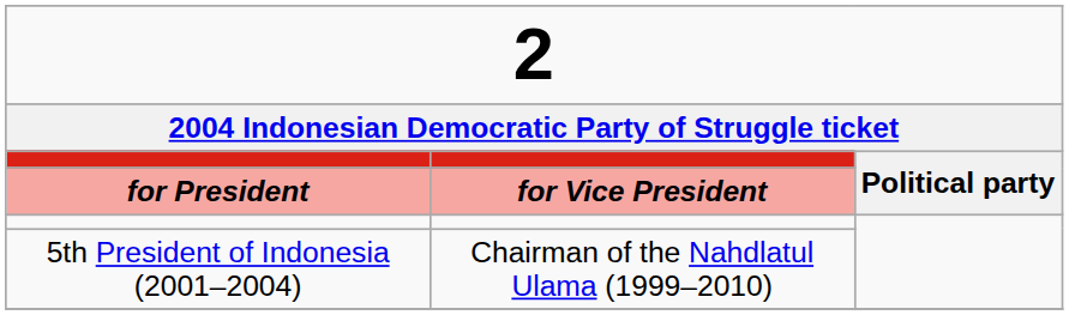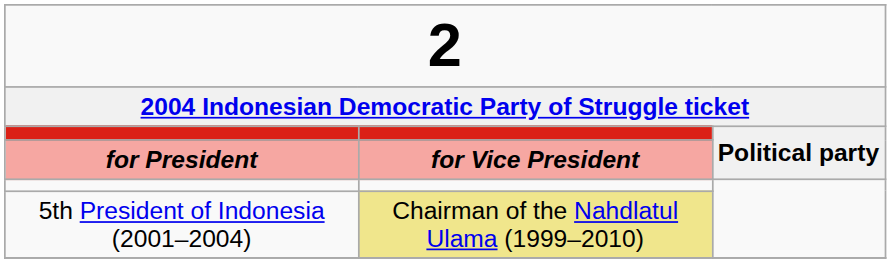5th President of Indonesia (2001–2004) | column 2: no background -> khaki background
